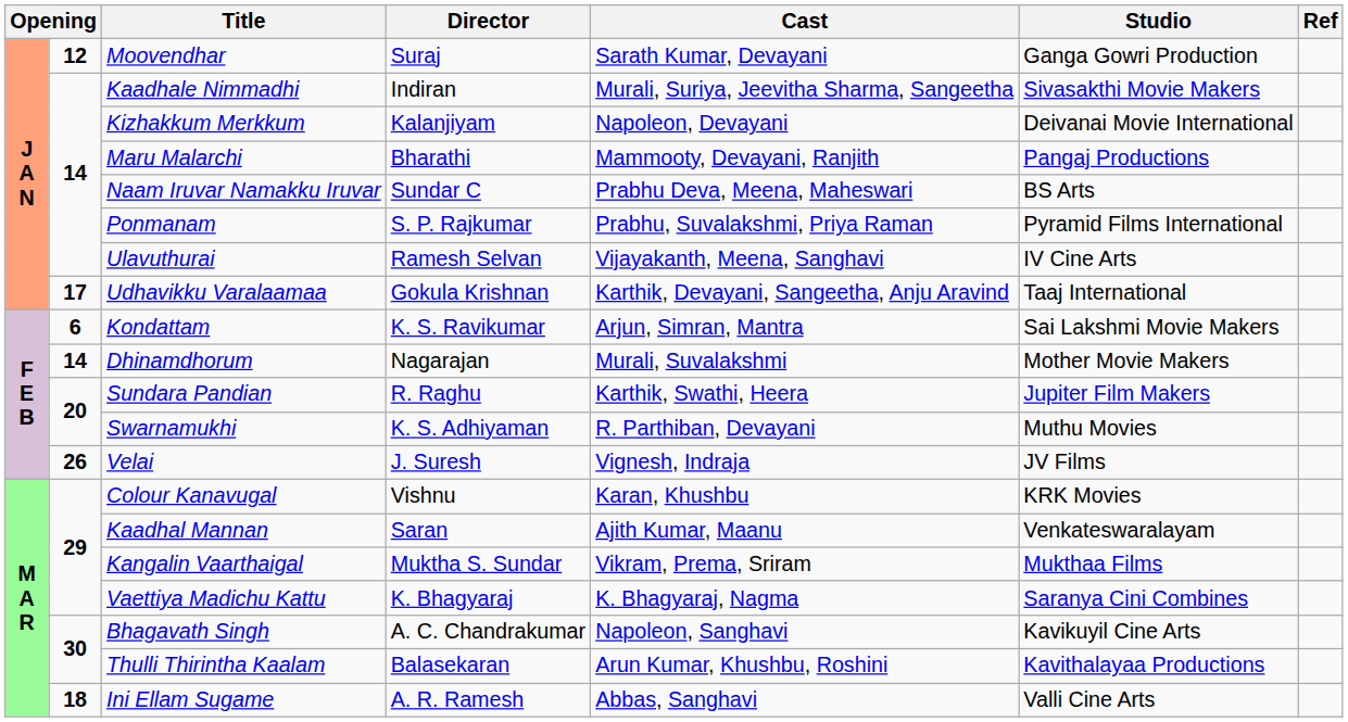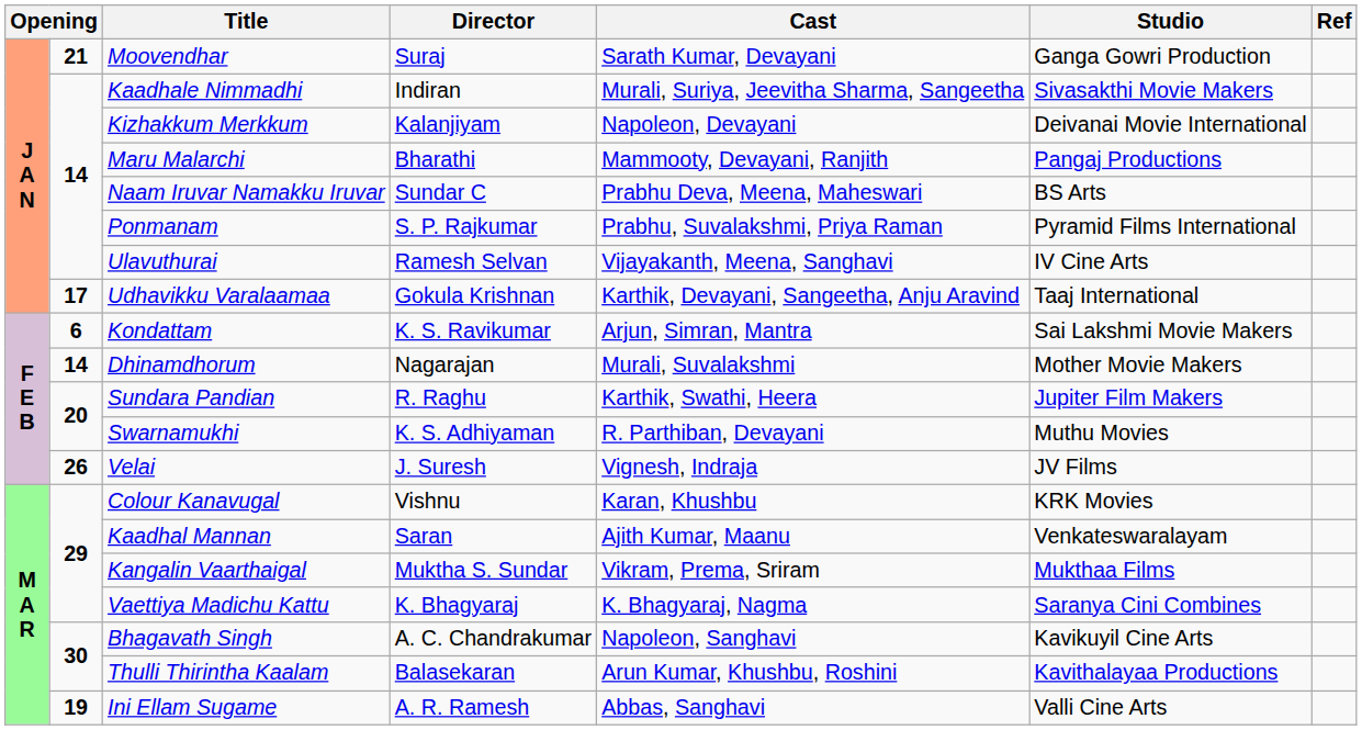Moovendhar | column 2: 12 -> 21
Ini Ellam Sugame | column 2: 18 -> 19
